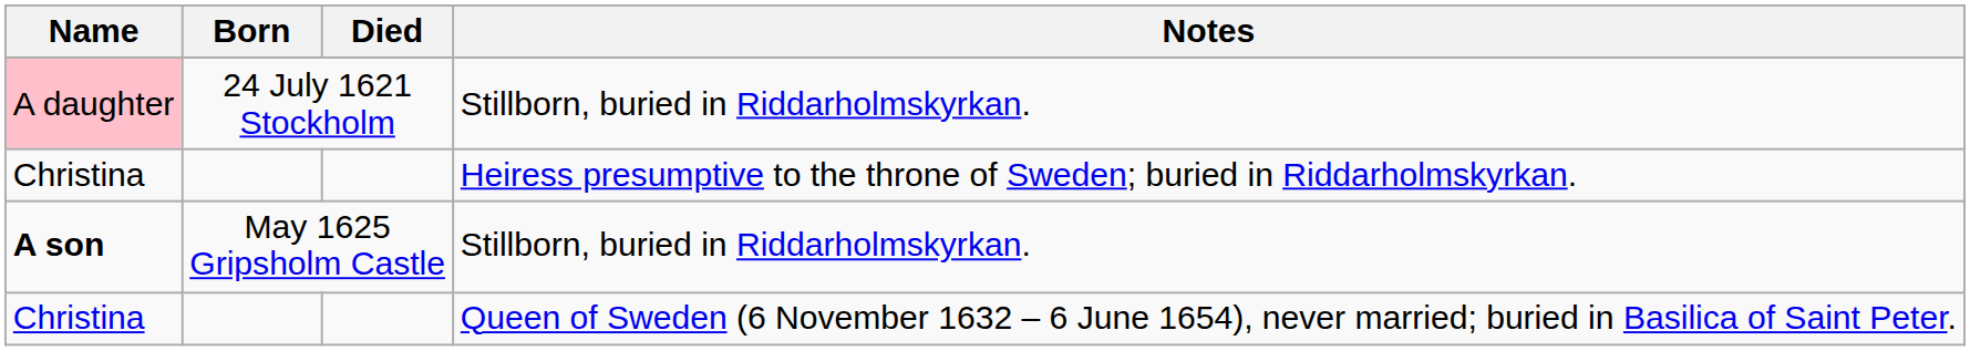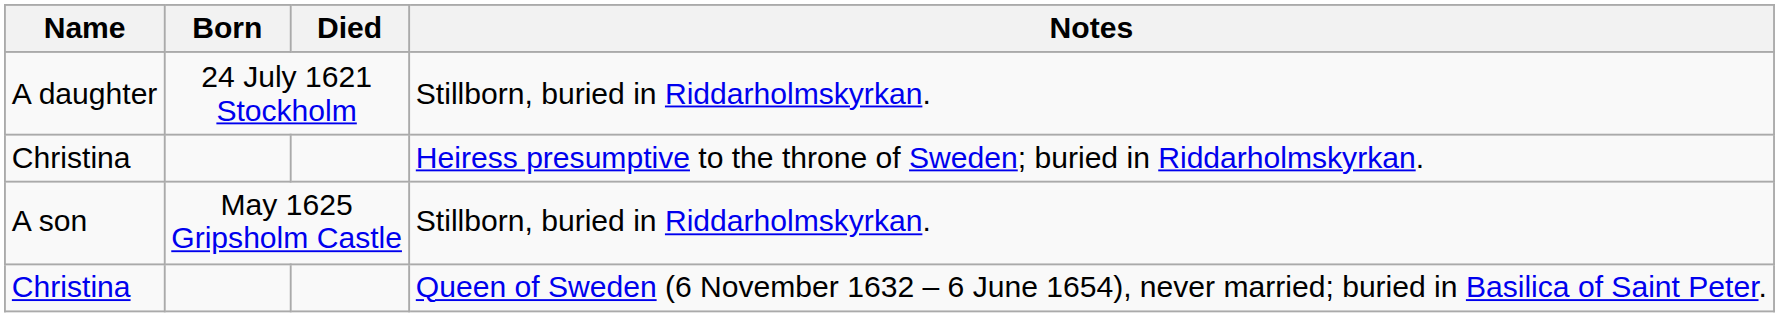A daughter | Name: pink background -> no background
A son | Name: bold -> normal
